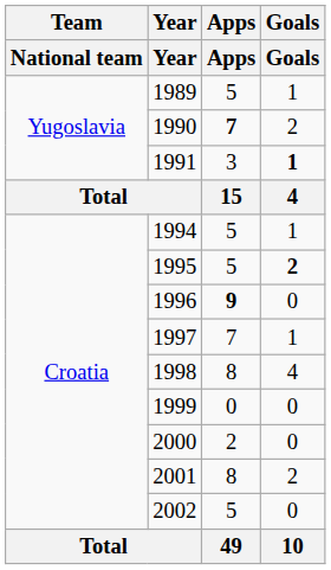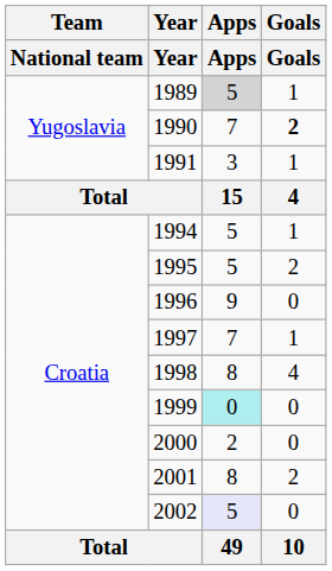1989 | Apps: no background -> lightgrey background
1990 | Apps: bold -> normal
1990 | Goals: normal -> bold
1991 | Goals: bold -> normal
1995 | Goals: bold -> normal
1996 | Apps: bold -> normal
1999 | Apps: no background -> paleturquoise background
2002 | Apps: no background -> lavender background
